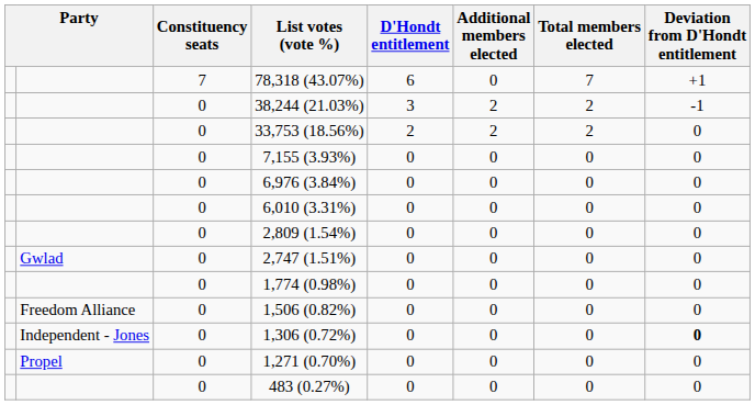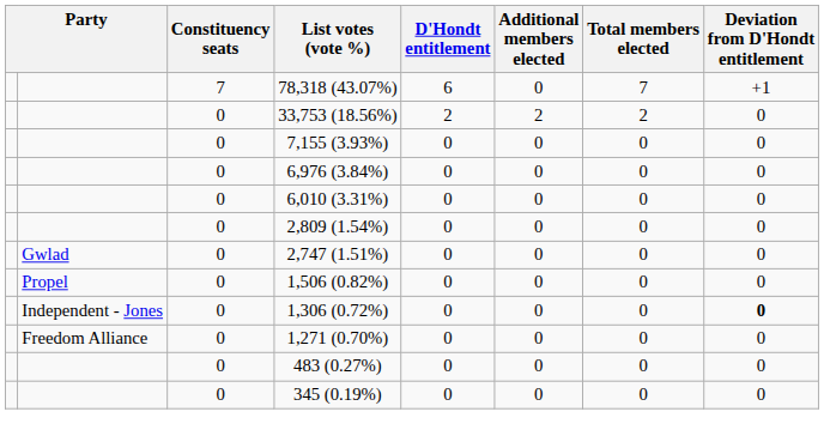- row: 0 | 38,244 (21.03%) | 3 | 2 | 2 | -1
- row: 0 | 1,774 (0.98%) | 0 | 0 | 0 | 0
1,506 (0.82%) | column 2: Freedom Alliance -> Propel
1,271 (0.70%) | column 2: Propel -> Freedom Alliance
+ row: 0 | 345 (0.19%) | 0 | 0 | 0 | 0
